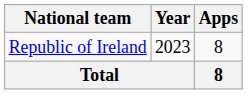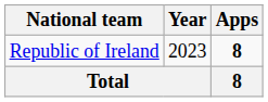Republic of Ireland | Apps: normal -> bold
